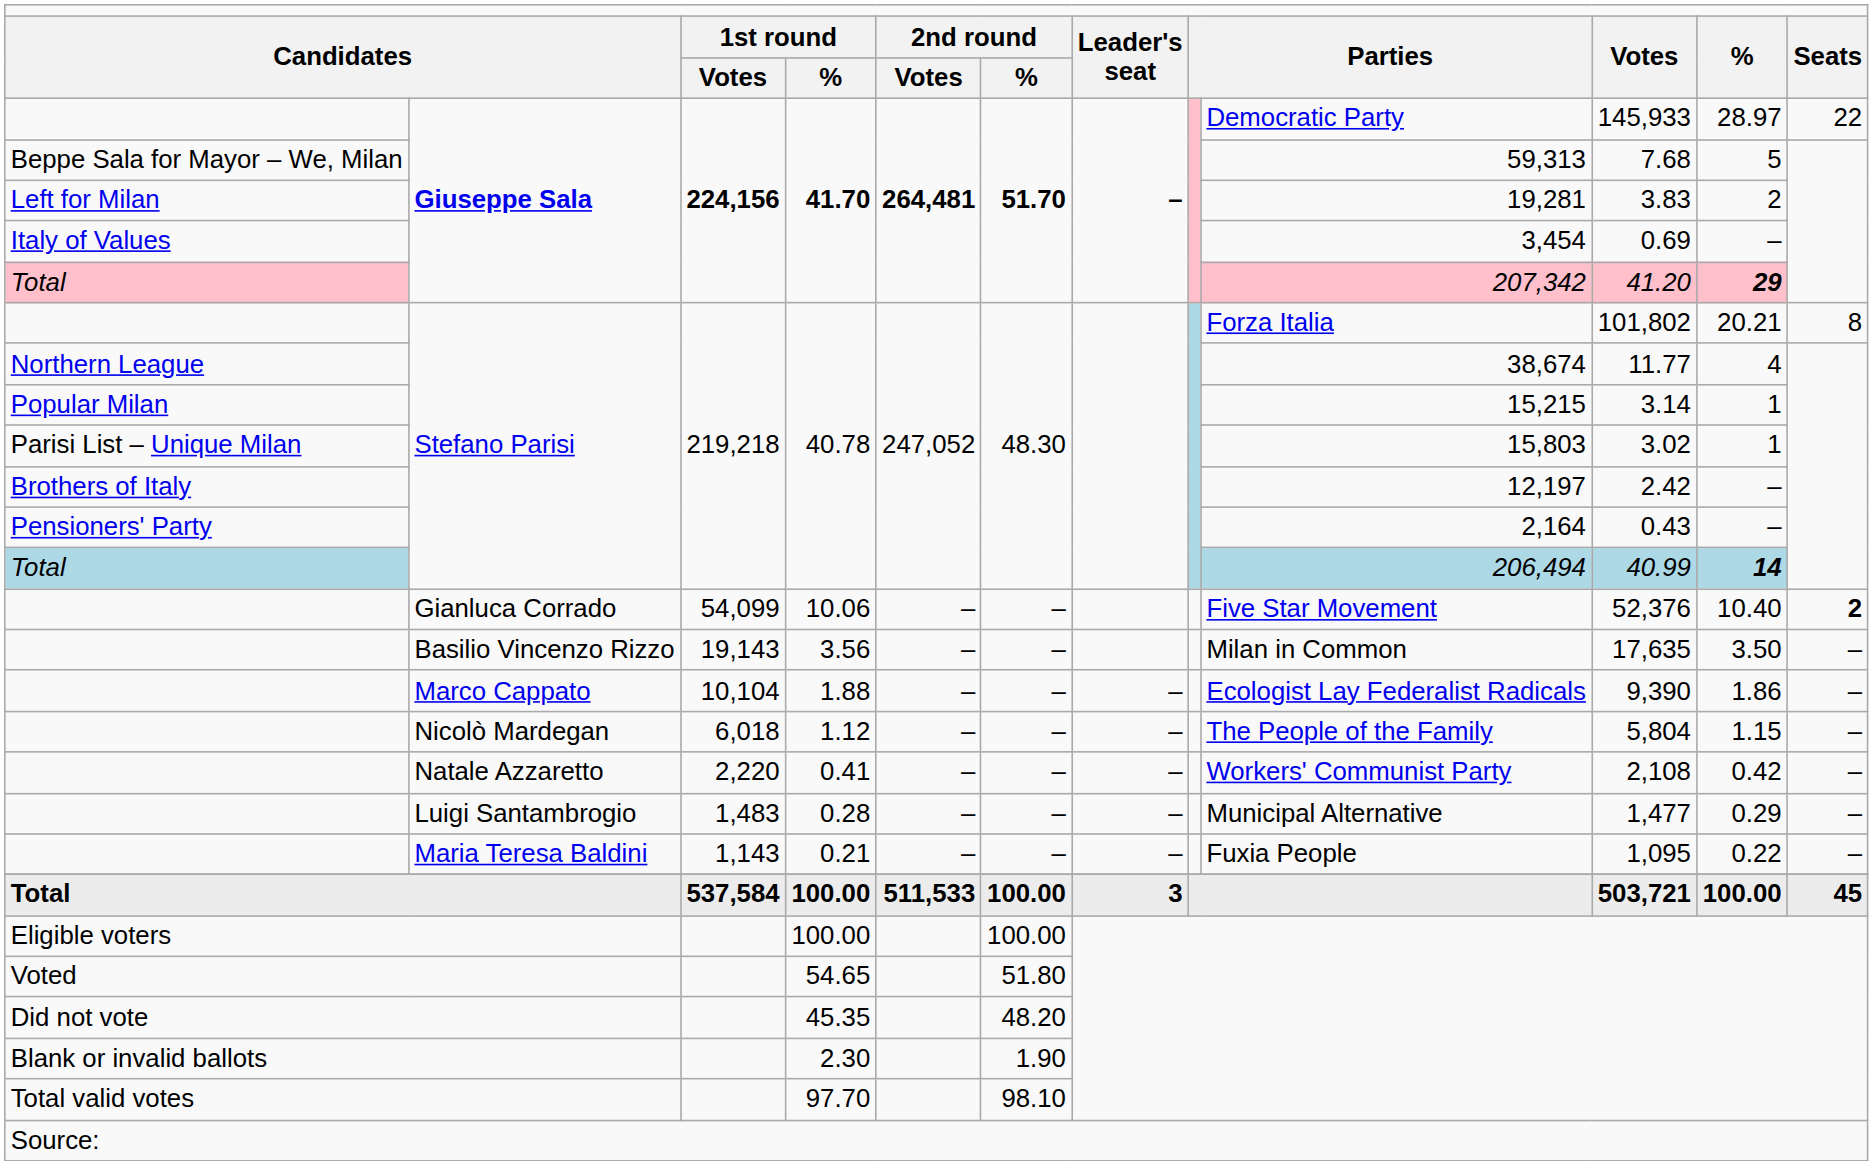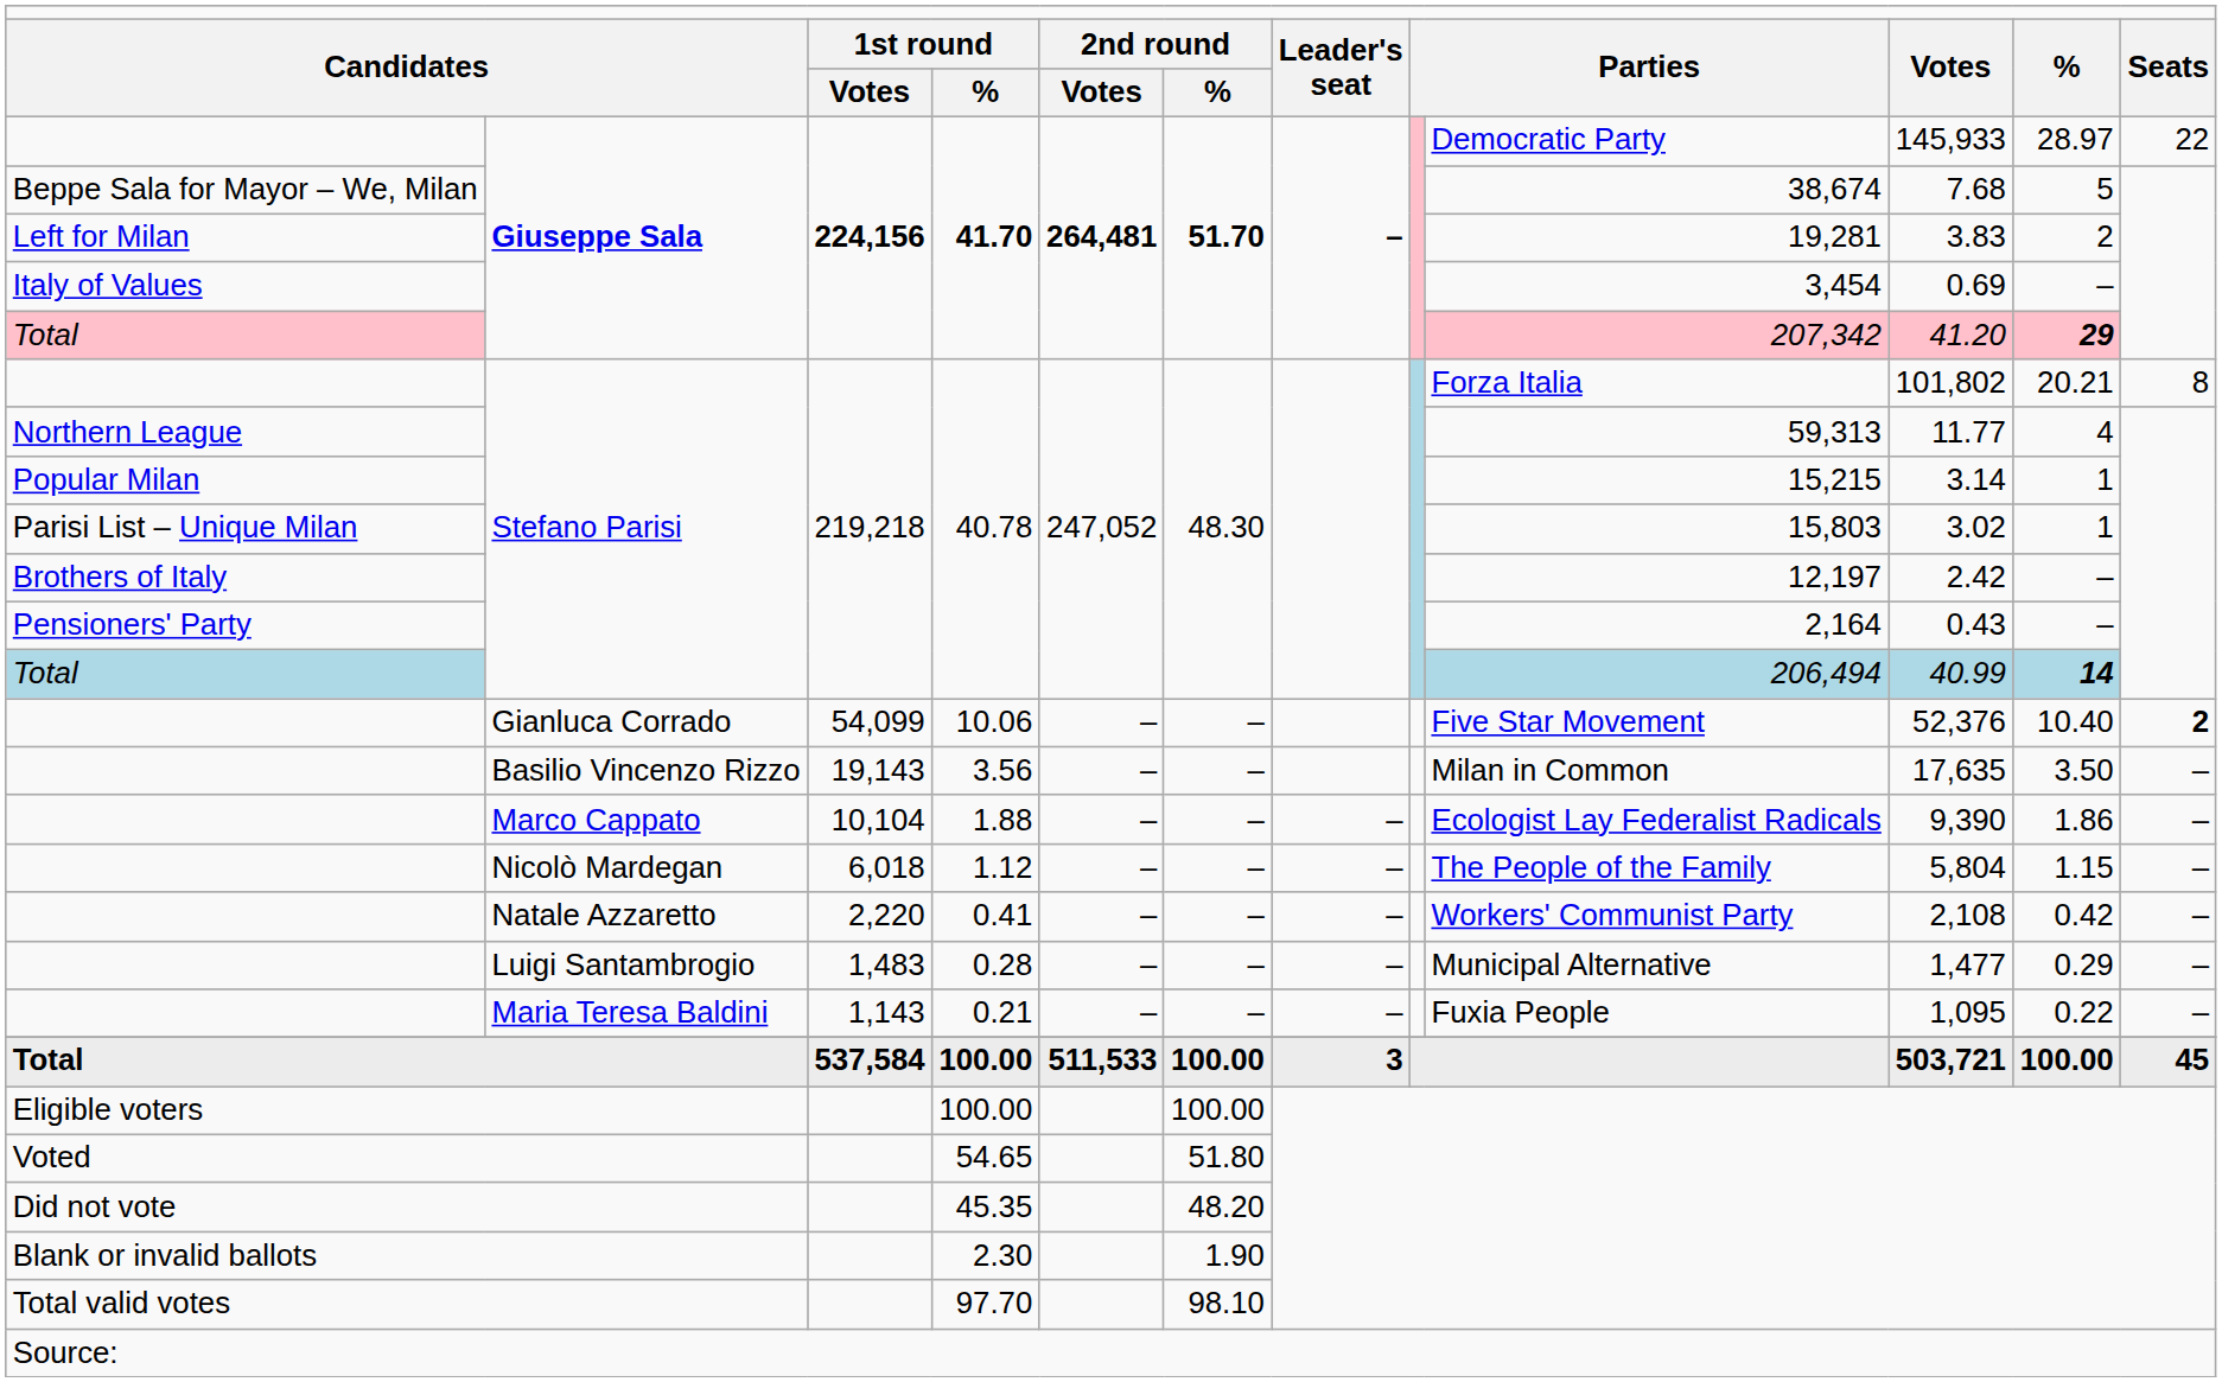Beppe Sala for Mayor – We, Milan | column 9: 59,313 -> 38,674
Northern League | column 9: 38,674 -> 59,313
